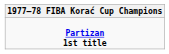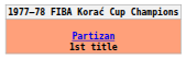row 2 | column 1: no background -> lightsalmon background
